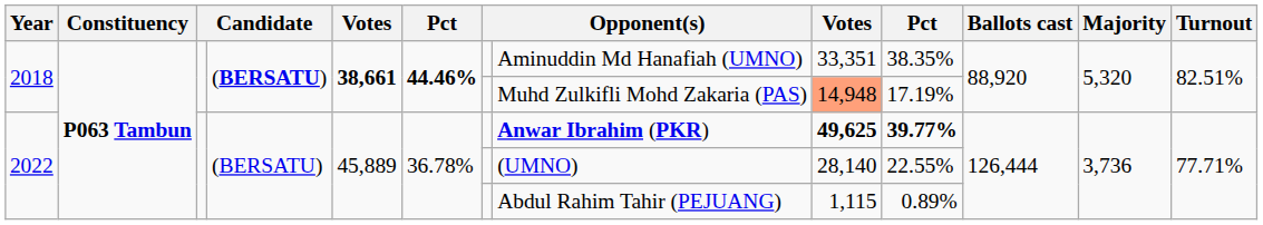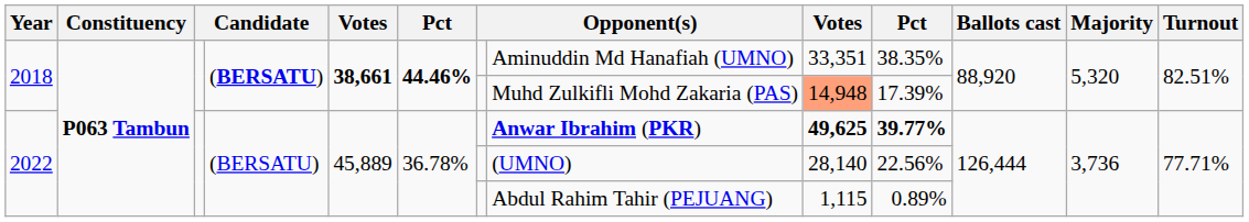row 3 | column 10: 17.19% -> 17.39%
row 5 | column 10: 22.55% -> 22.56%
